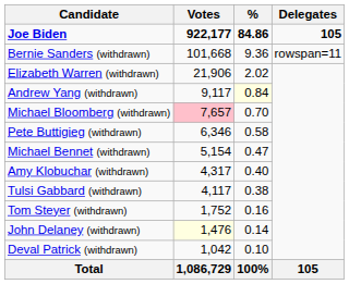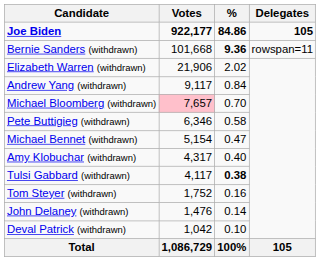Bernie Sanders (withdrawn) | %: normal -> bold
Andrew Yang (withdrawn) | %: lightyellow background -> no background
Tulsi Gabbard (withdrawn) | %: normal -> bold
John Delaney (withdrawn) | Votes: lightyellow background -> no background
